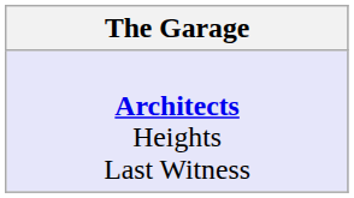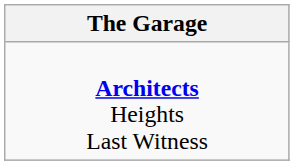row 2 | column 1: lavender background -> no background
